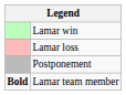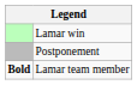- row: Lamar loss
